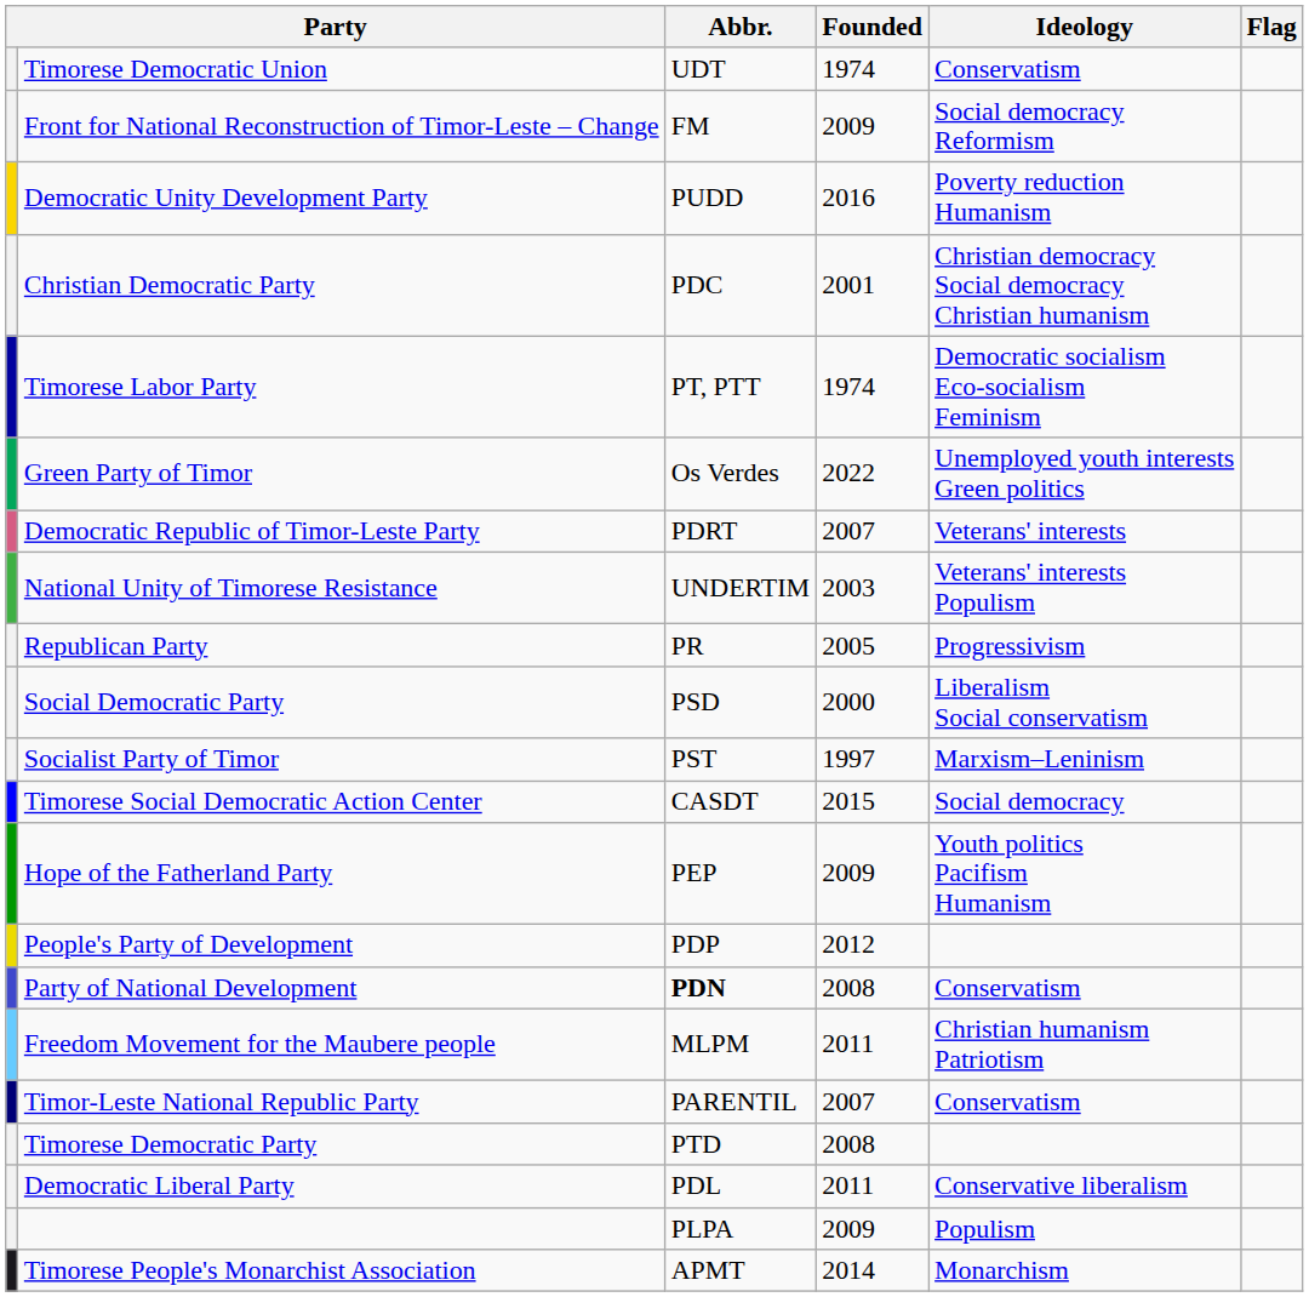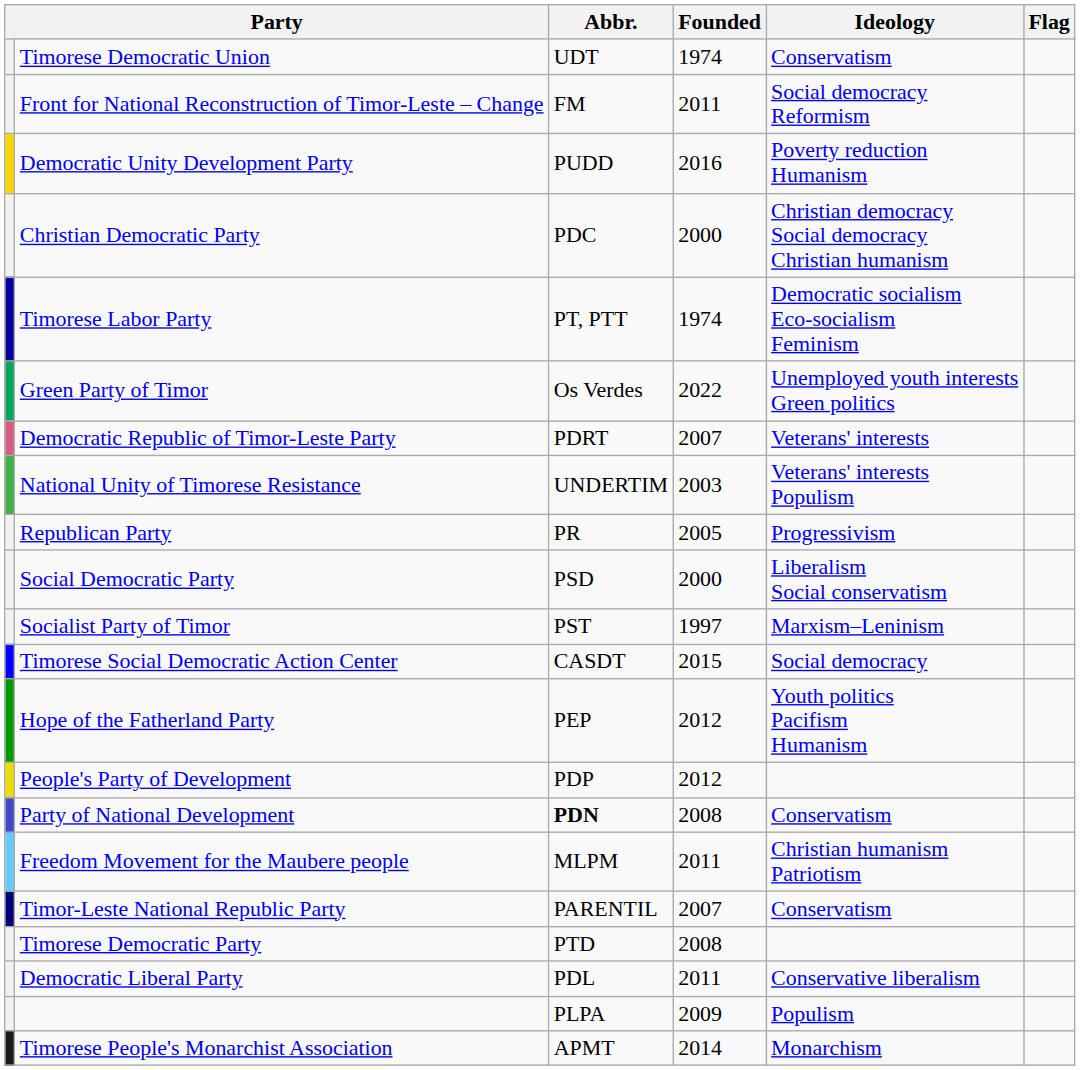Front for National Reconstruction of Timor-Leste – Change | Founded: 2009 -> 2011
Christian Democratic Party | Founded: 2001 -> 2000
Hope of the Fatherland Party | Founded: 2009 -> 2012
